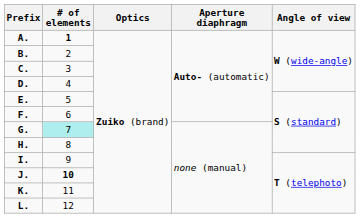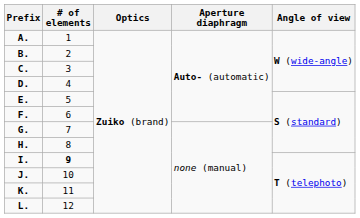A. | # of elements: bold -> normal
G. | # of elements: paleturquoise background -> no background
I. | # of elements: normal -> bold
J. | # of elements: bold -> normal
